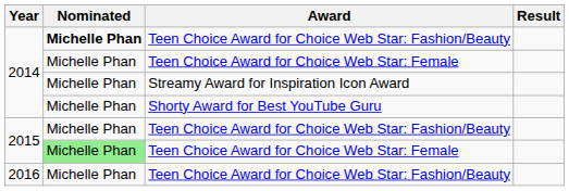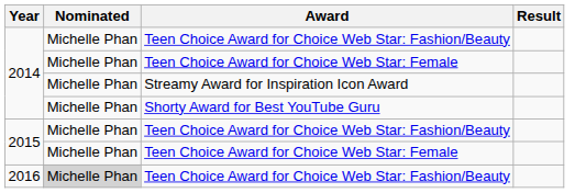2014 / Teen Choice Award for Choice Web Star: Fashion/Beauty | Nominated: bold -> normal
2015 / Teen Choice Award for Choice Web Star: Female | Nominated: lightgreen background -> no background
2016 / Teen Choice Award for Choice Web Star: Fashion/Beauty | Nominated: no background -> lightgrey background
